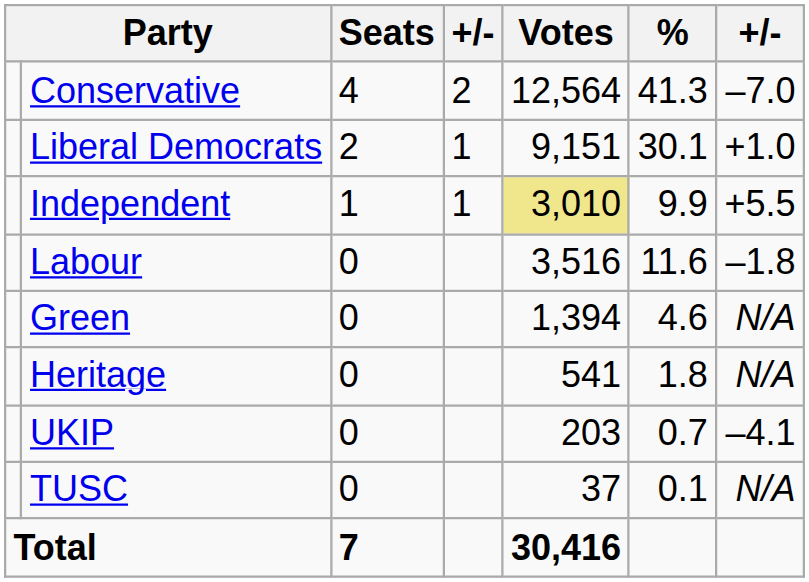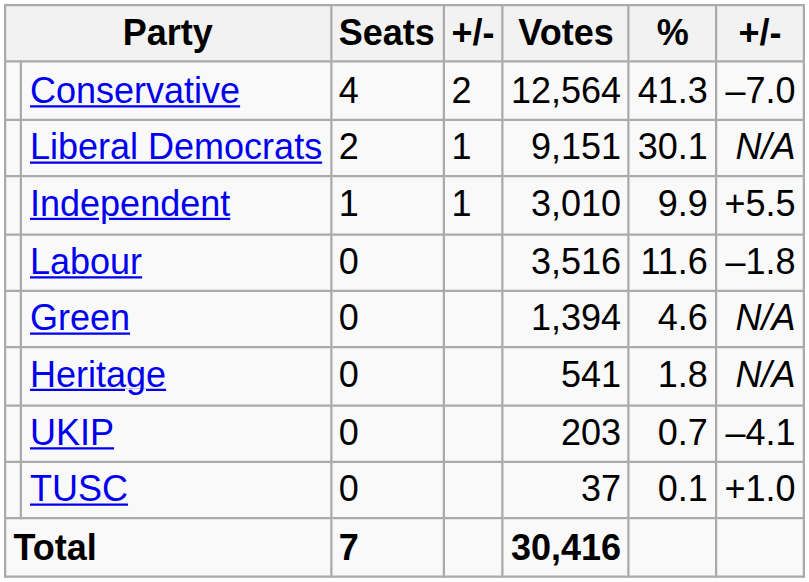Liberal Democrats | column 7: +1.0 -> N/A
Independent | Votes: khaki background -> no background
TUSC | column 7: N/A -> +1.0
